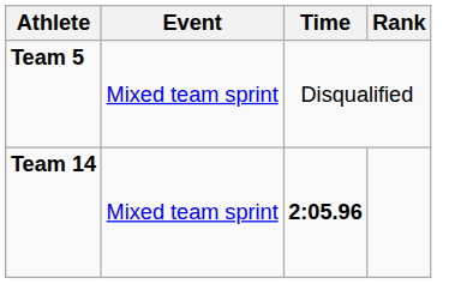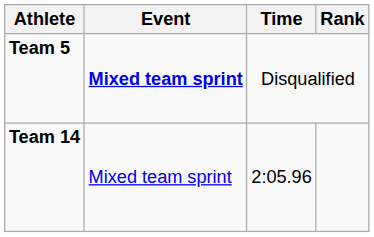Team 5 | Event: normal -> bold
Team 14 | Time: bold -> normal
